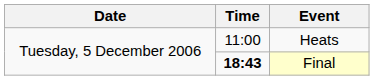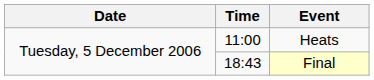Final | Time: bold -> normal
